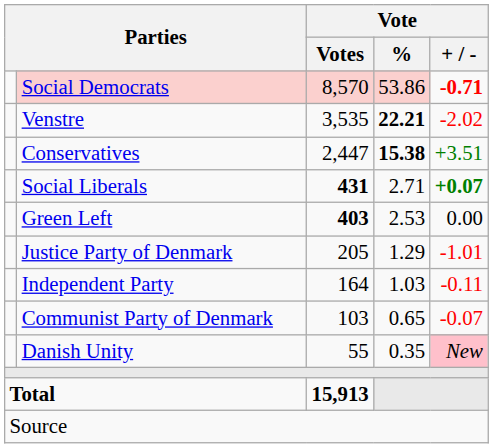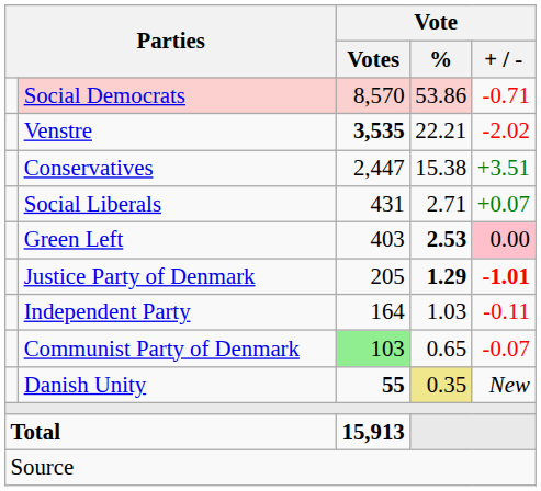Social Democrats | Vote / + / -: bold -> normal
Venstre | Vote / Votes: normal -> bold
Venstre | Vote / %: bold -> normal
Conservatives | Vote / %: bold -> normal
Social Liberals | Vote / Votes: bold -> normal
Social Liberals | Vote / + / -: bold -> normal
Green Left | Vote / Votes: bold -> normal
Green Left | Vote / %: normal -> bold
Green Left | Vote / + / -: no background -> pink background
Justice Party of Denmark | Vote / %: normal -> bold
Justice Party of Denmark | Vote / + / -: normal -> bold
Communist Party of Denmark | Vote / Votes: no background -> lightgreen background
Danish Unity | Vote / Votes: normal -> bold
Danish Unity | Vote / %: no background -> khaki background
Danish Unity | Vote / + / -: pink background -> no background
